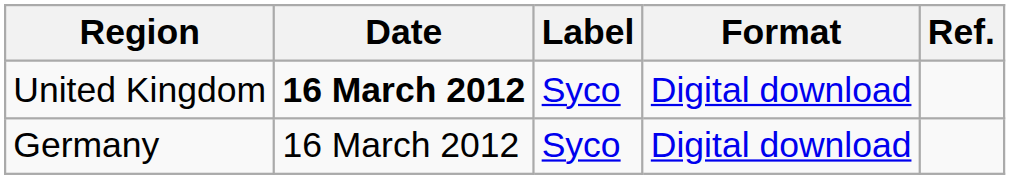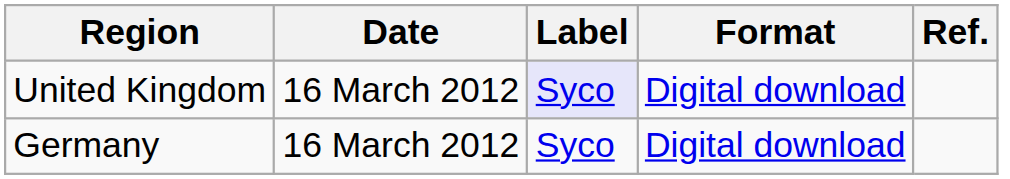United Kingdom | Date: bold -> normal
United Kingdom | Label: no background -> lavender background
